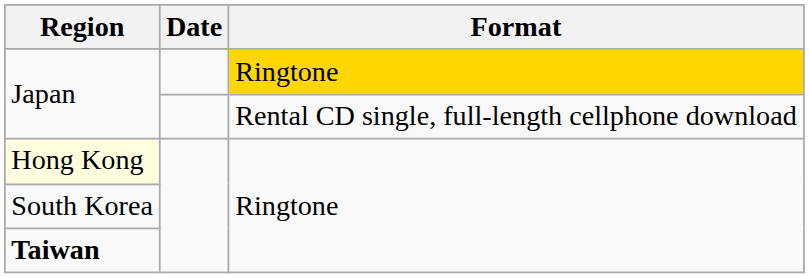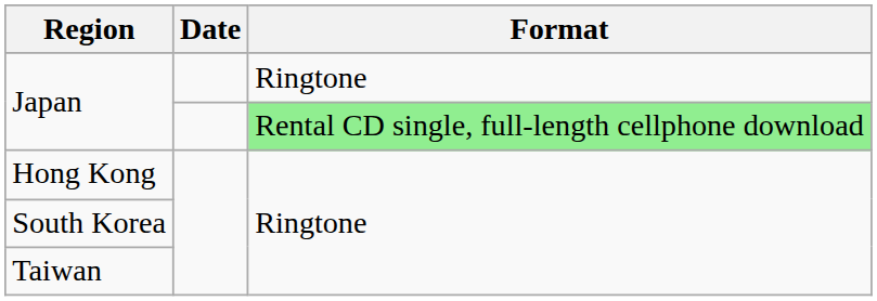Japan / Ringtone | Format: gold background -> no background
Japan / Rental CD single, full-length cellphone download | Format: no background -> lightgreen background
Hong Kong | Region: lightyellow background -> no background
Taiwan | Region: bold -> normal
